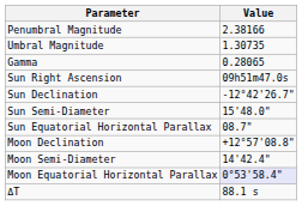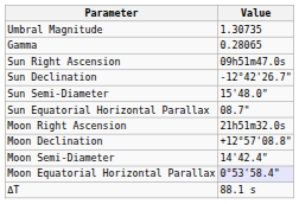- row: Penumbral Magnitude | 2.38166
+ row: Moon Right Ascension | 21h51m32.0s
